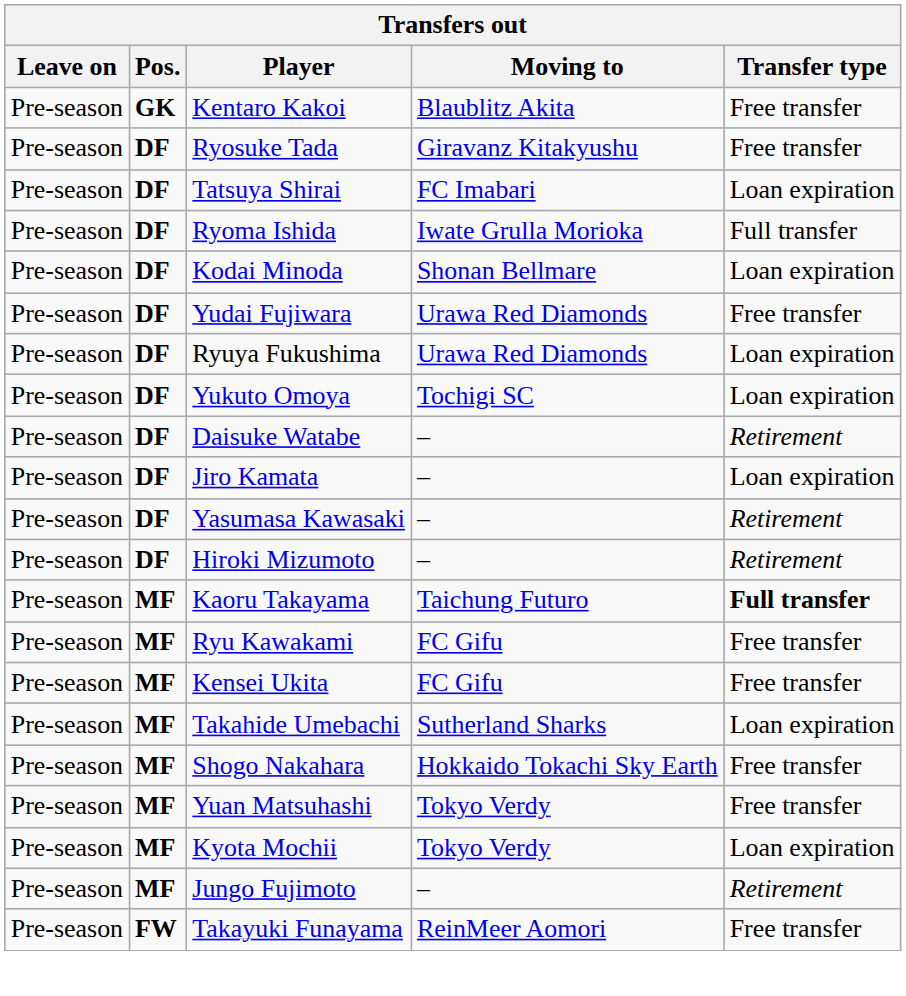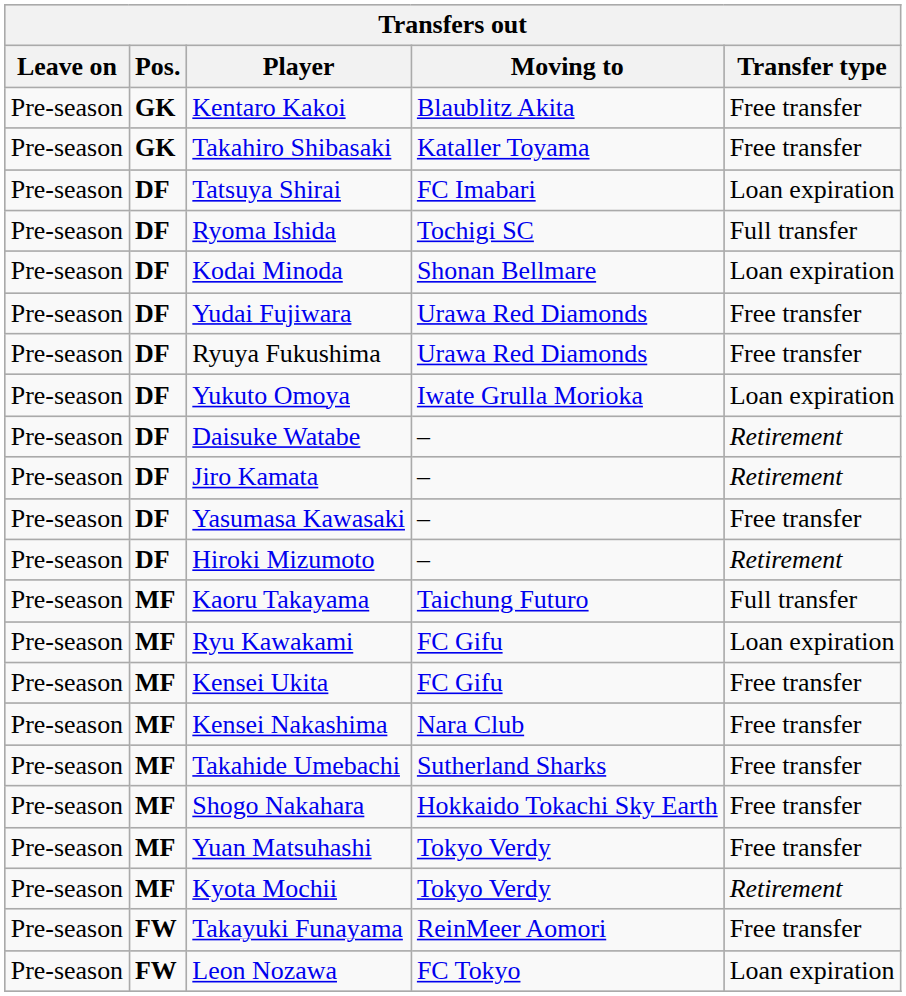+ row: Pre-season | GK | Takahiro Shibasaki | Kataller Toyama | Free transfer
- row: Pre-season | DF | Ryosuke Tada | Giravanz Kitakyushu | Free transfer
Ryoma Ishida | Moving to: Iwate Grulla Morioka -> Tochigi SC
Ryuya Fukushima | Transfer type: Loan expiration -> Free transfer
Yukuto Omoya | Moving to: Tochigi SC -> Iwate Grulla Morioka
Jiro Kamata | Transfer type: Loan expiration -> Retirement
Yasumasa Kawasaki | Transfer type: Retirement -> Free transfer
Kaoru Takayama | Transfer type: bold -> normal
Ryu Kawakami | Transfer type: Free transfer -> Loan expiration
+ row: Pre-season | MF | Kensei Nakashima | Nara Club | Free transfer
Takahide Umebachi | Transfer type: Loan expiration -> Free transfer
Kyota Mochii | Transfer type: Loan expiration -> Retirement
- row: Pre-season | MF | Jungo Fujimoto | – | Retirement
+ row: Pre-season | FW | Leon Nozawa | FC Tokyo | Loan expiration
